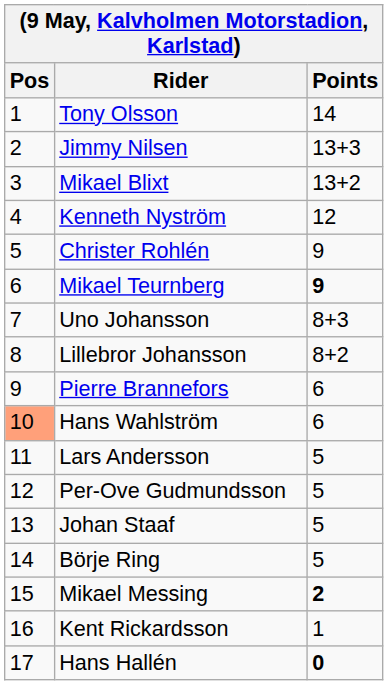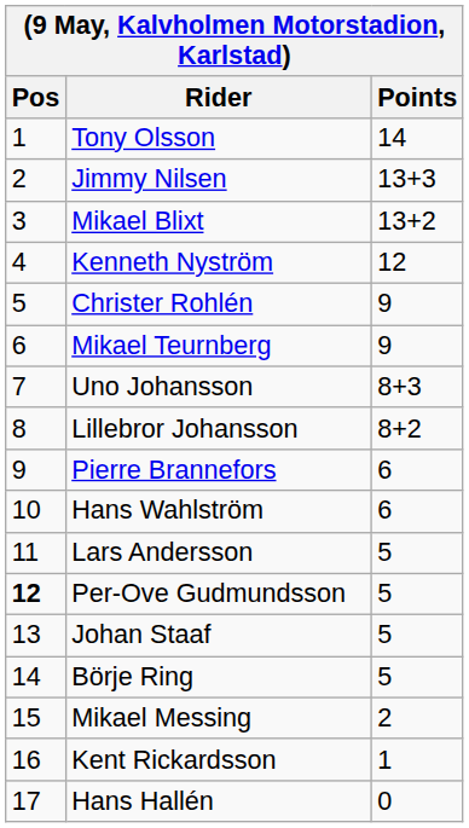Mikael Teurnberg | Points: bold -> normal
Hans Wahlström | Pos: lightsalmon background -> no background
Per-Ove Gudmundsson | Pos: normal -> bold
Mikael Messing | Points: bold -> normal
Hans Hallén | Points: bold -> normal
